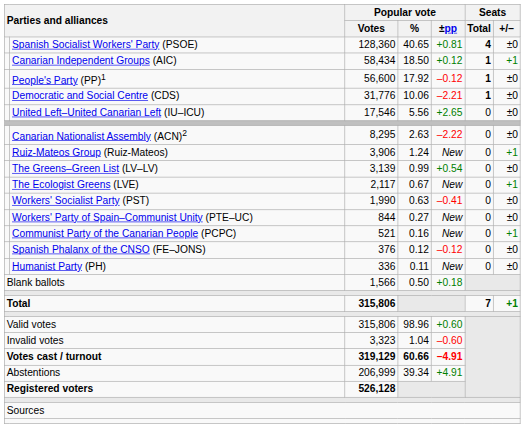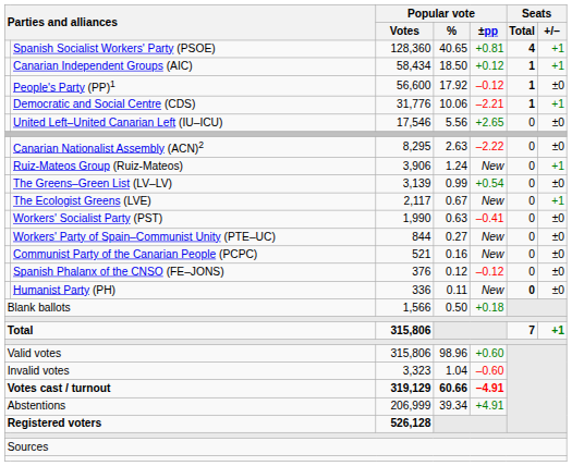Spanish Socialist Workers' Party (PSOE) | Seats / +/−: ±0 -> +1
Democratic and Social Centre (CDS) | Seats / +/−: ±0 -> +1
Communist Party of the Canarian People (PCPC) | Seats / +/−: +1 -> ±0
Humanist Party (PH) | Seats / Total: normal -> bold
